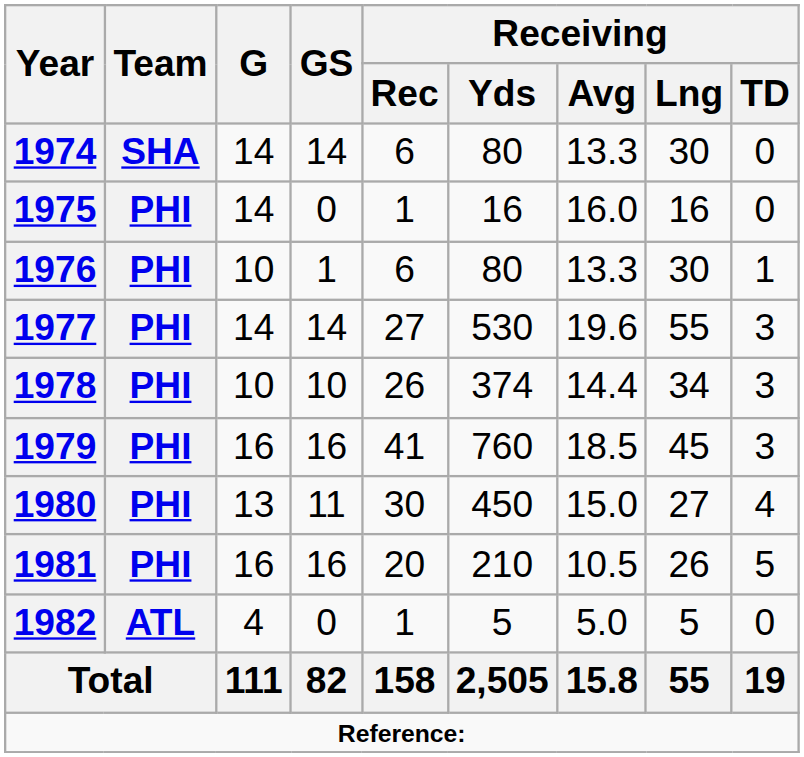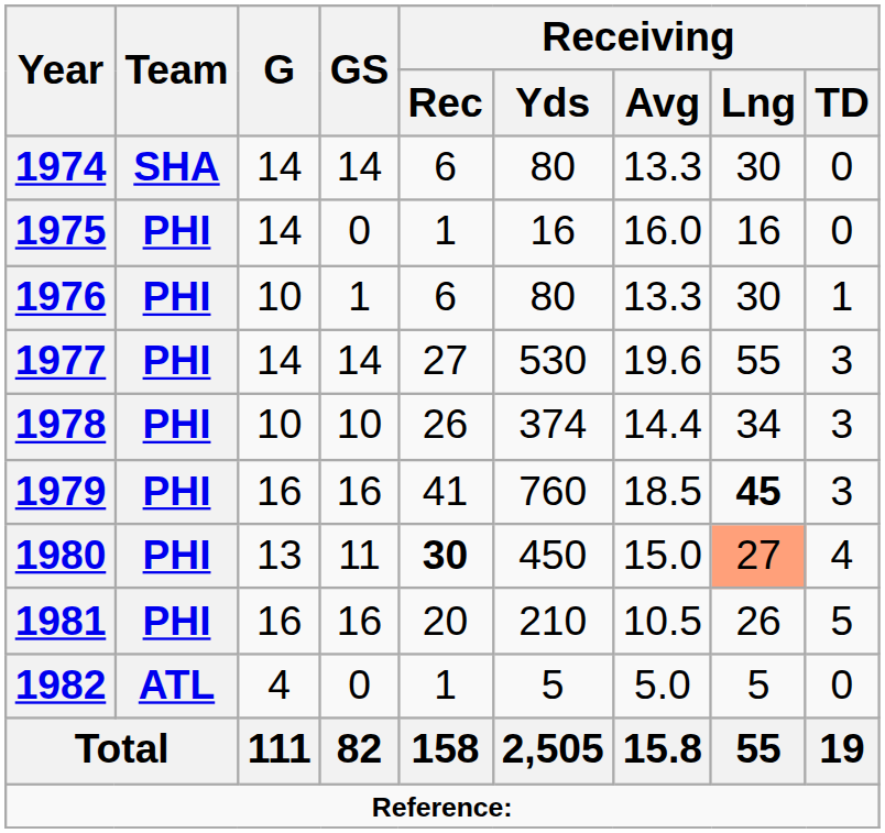1979 | Receiving / Lng: normal -> bold
1980 | Receiving / Rec: normal -> bold
1980 | Receiving / Lng: no background -> lightsalmon background
